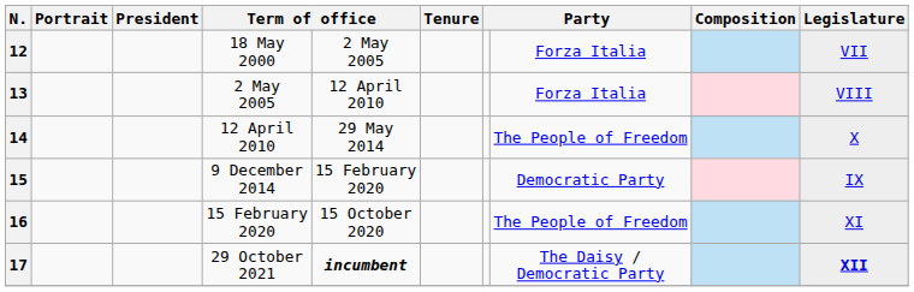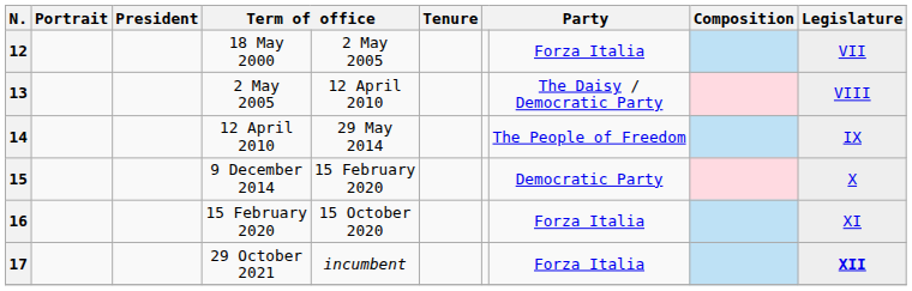13 | column 8: Forza Italia -> The Daisy / Democratic Party
14 | Legislature: X -> IX
15 | Legislature: IX -> X
16 | column 8: The People of Freedom -> Forza Italia
17 | column 5: bold -> normal
17 | column 8: The Daisy / Democratic Party -> Forza Italia
